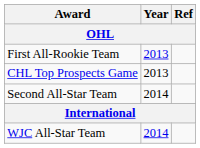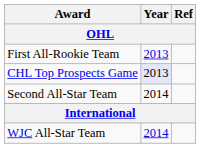CHL Top Prospects Game | Year: no background -> lavender background
